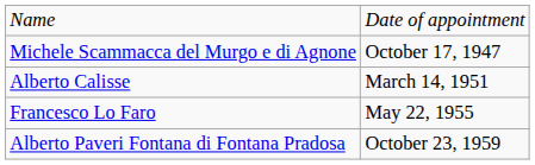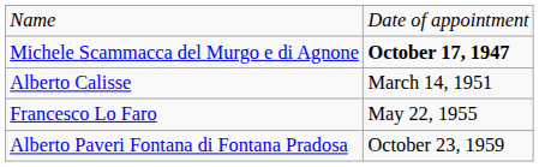Michele Scammacca del Murgo e di Agnone | column 2: normal -> bold
